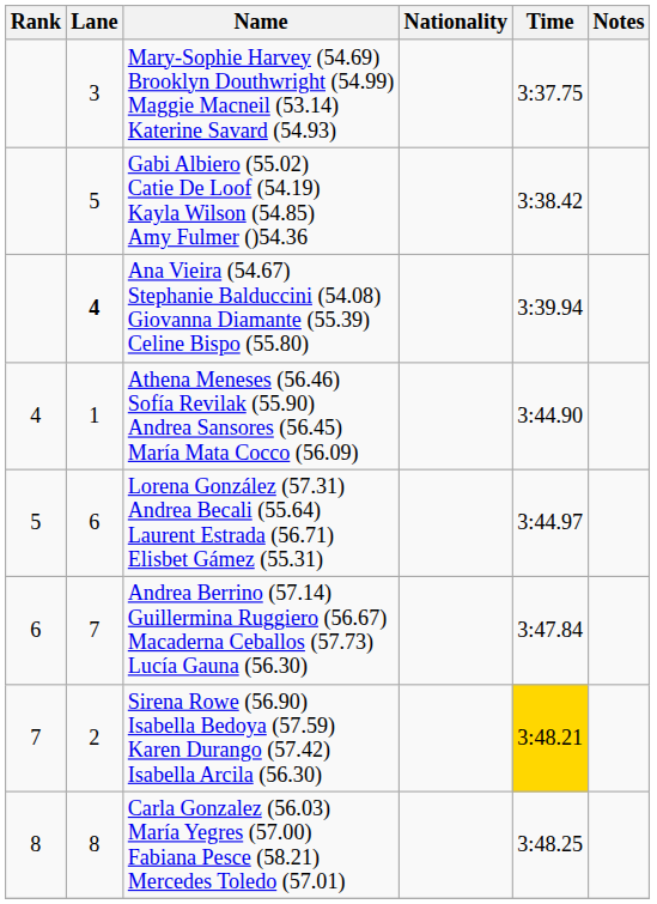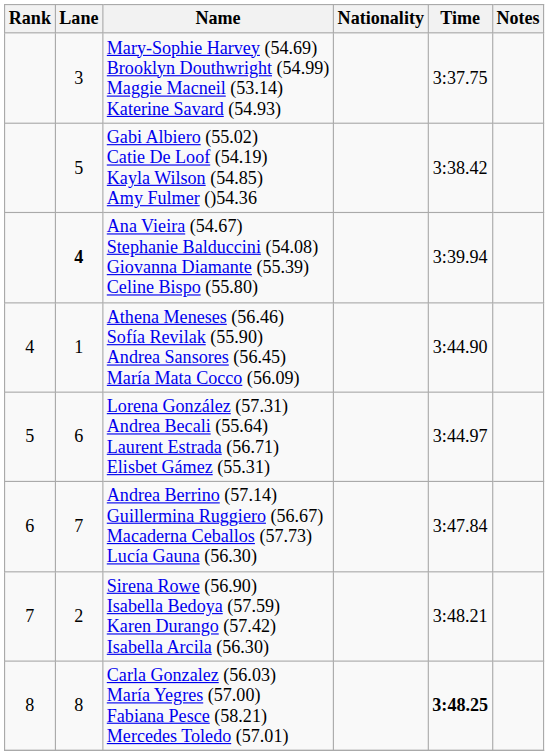row 8 | Time: gold background -> no background
row 9 | Time: normal -> bold
